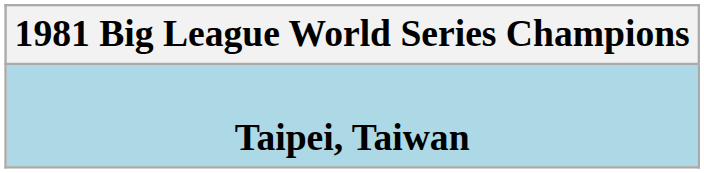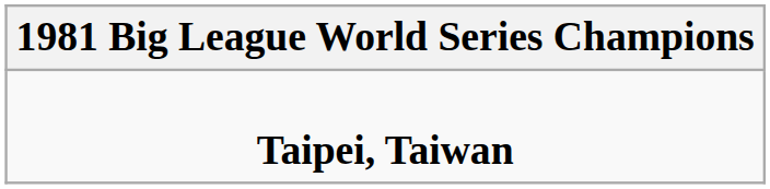row 2 | column 1: lightblue background -> no background
